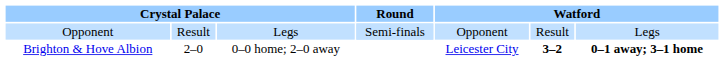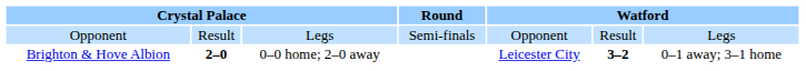Brighton & Hove Albion | column 2: normal -> bold
Brighton & Hove Albion | column 7: bold -> normal
